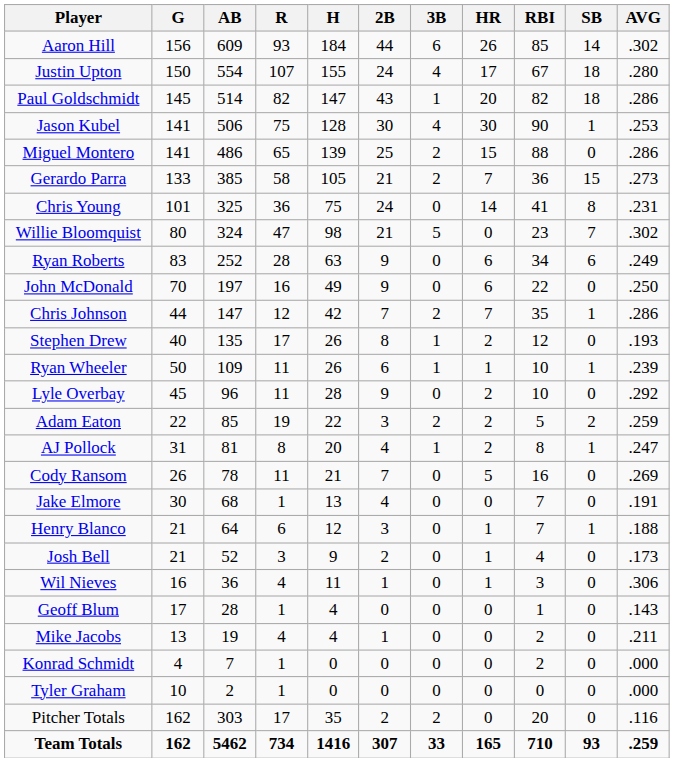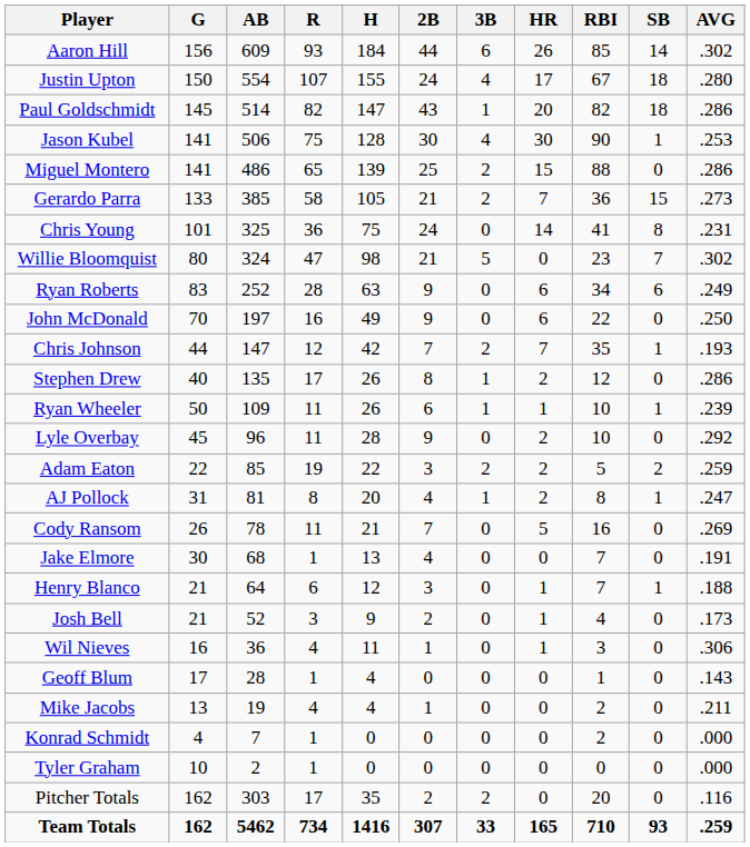Chris Johnson | AVG: .286 -> .193
Stephen Drew | AVG: .193 -> .286
